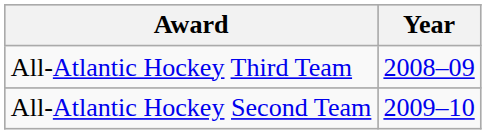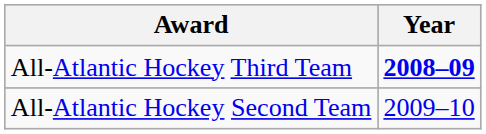row 2 | Year: normal -> bold
